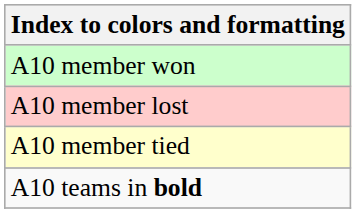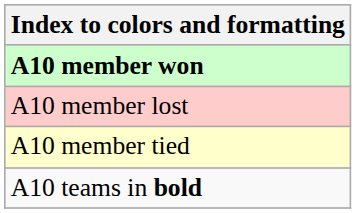row 2 | column 1: normal -> bold
